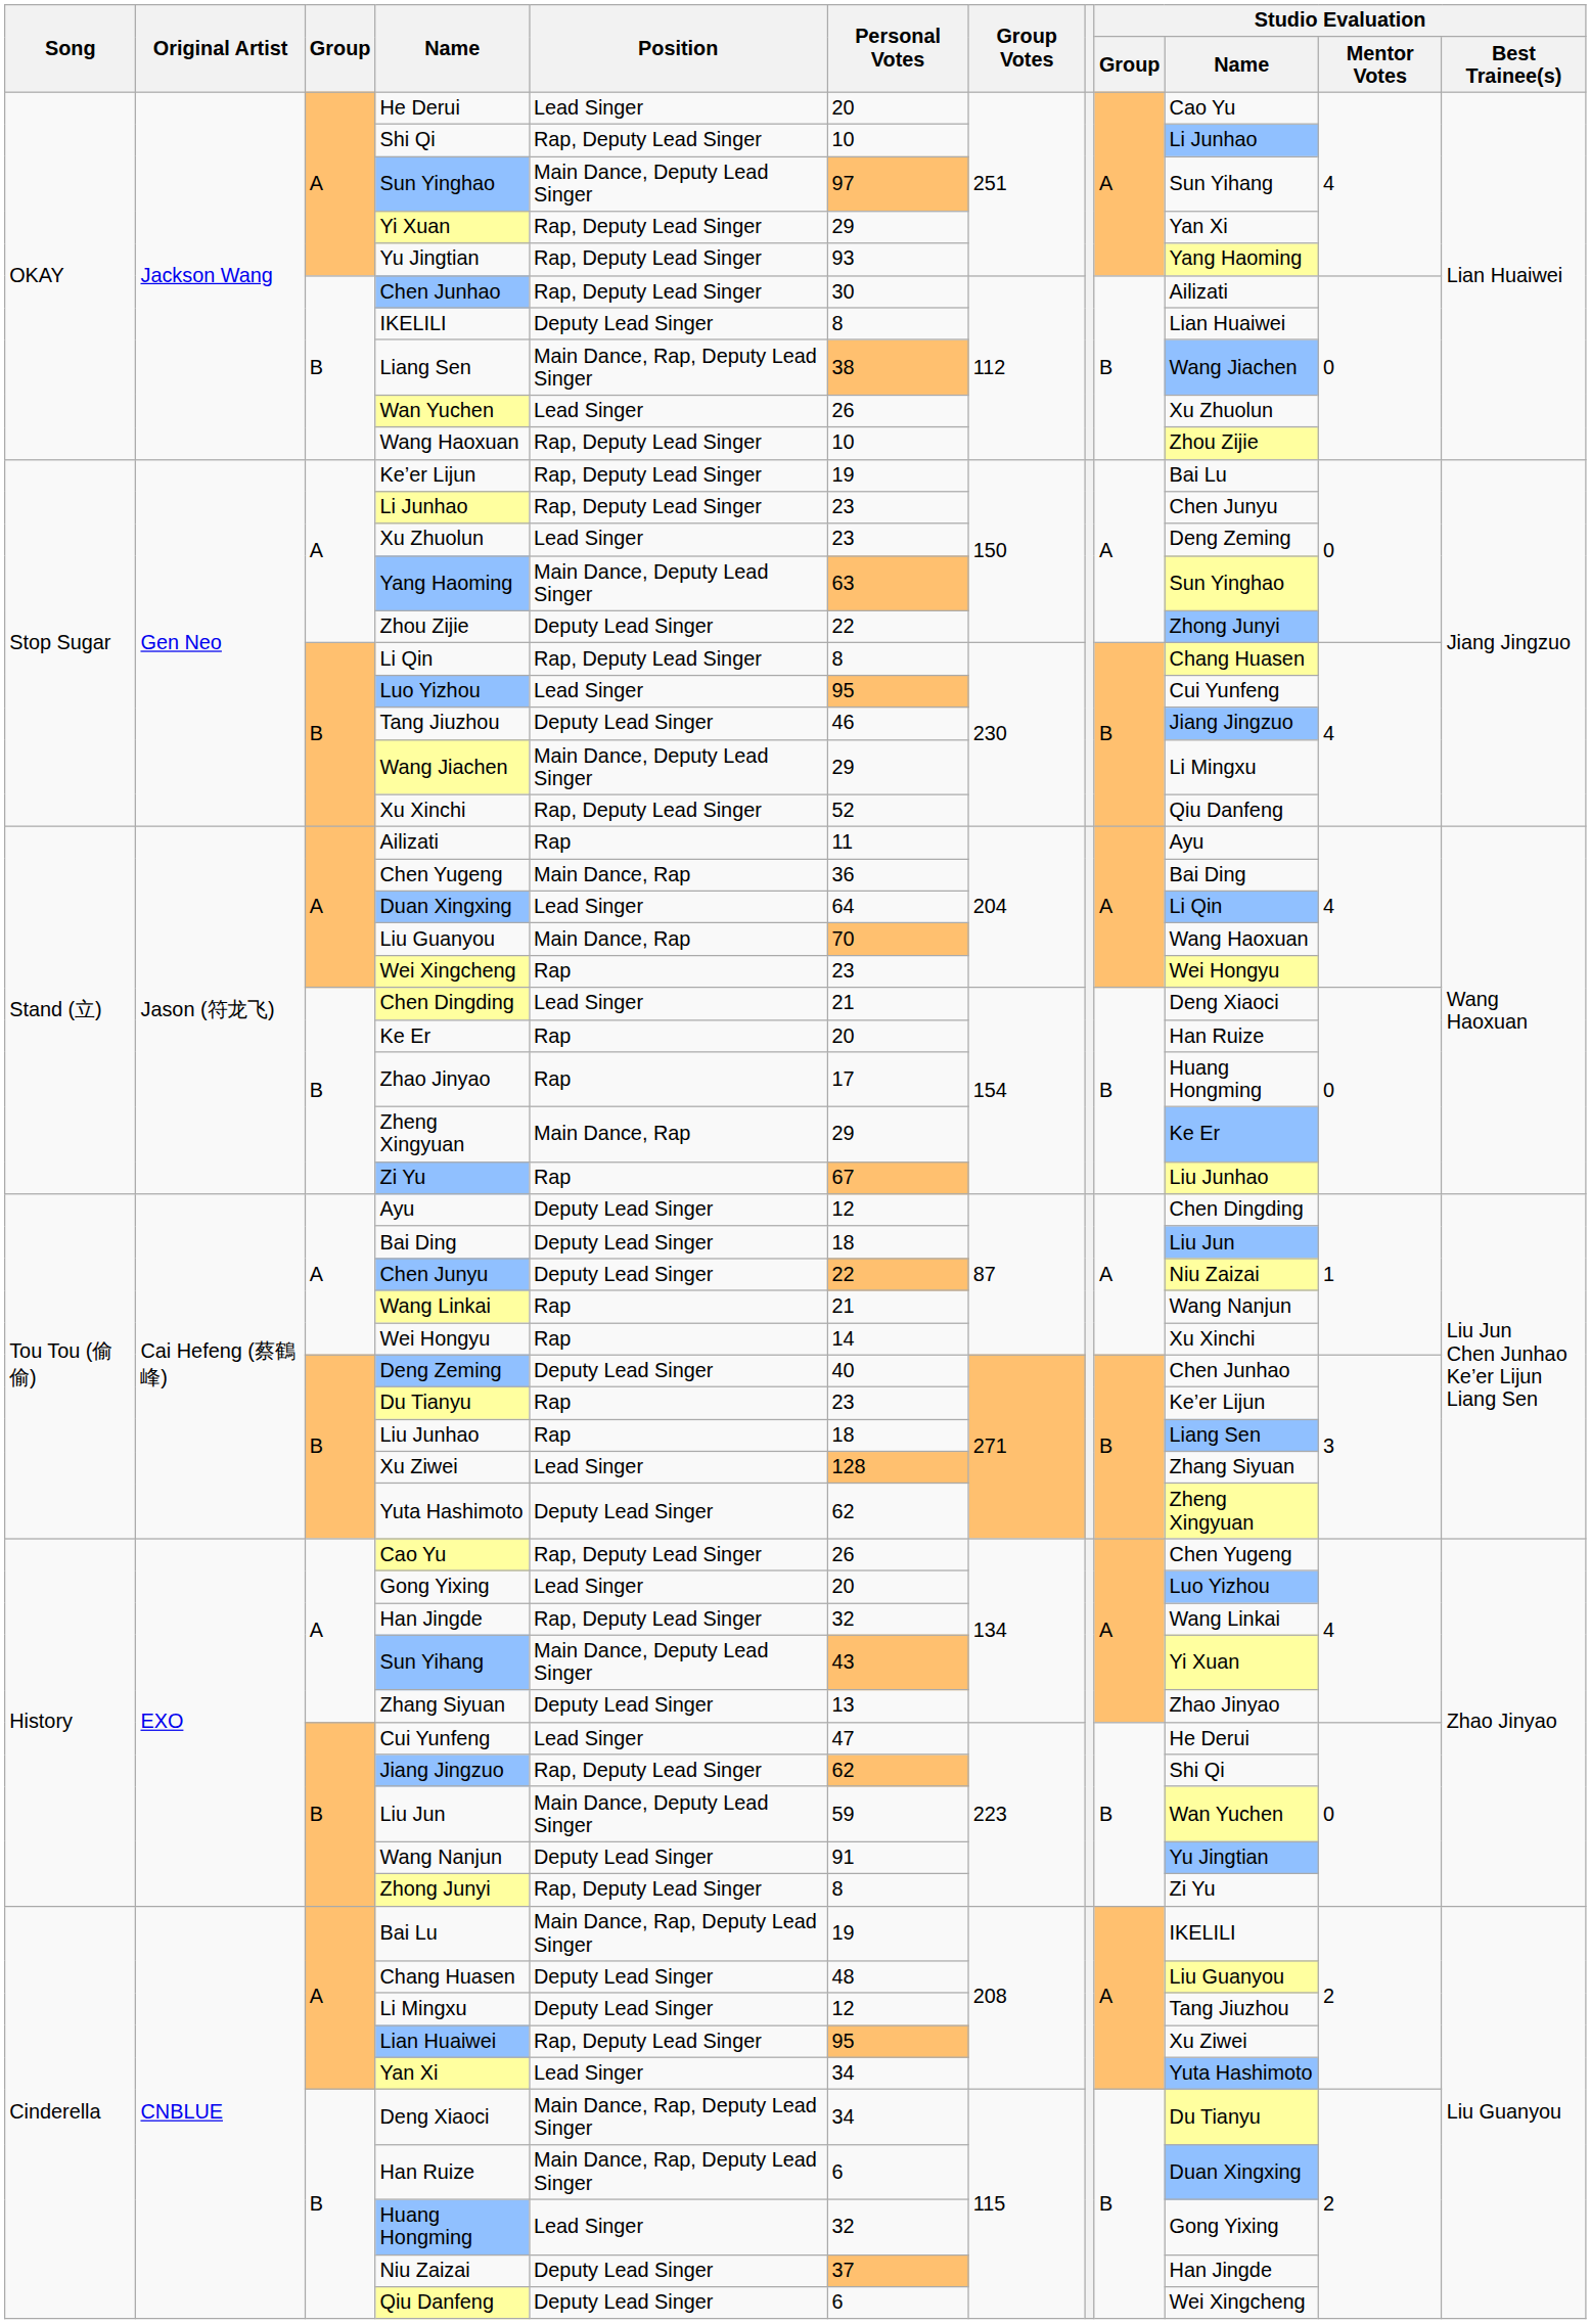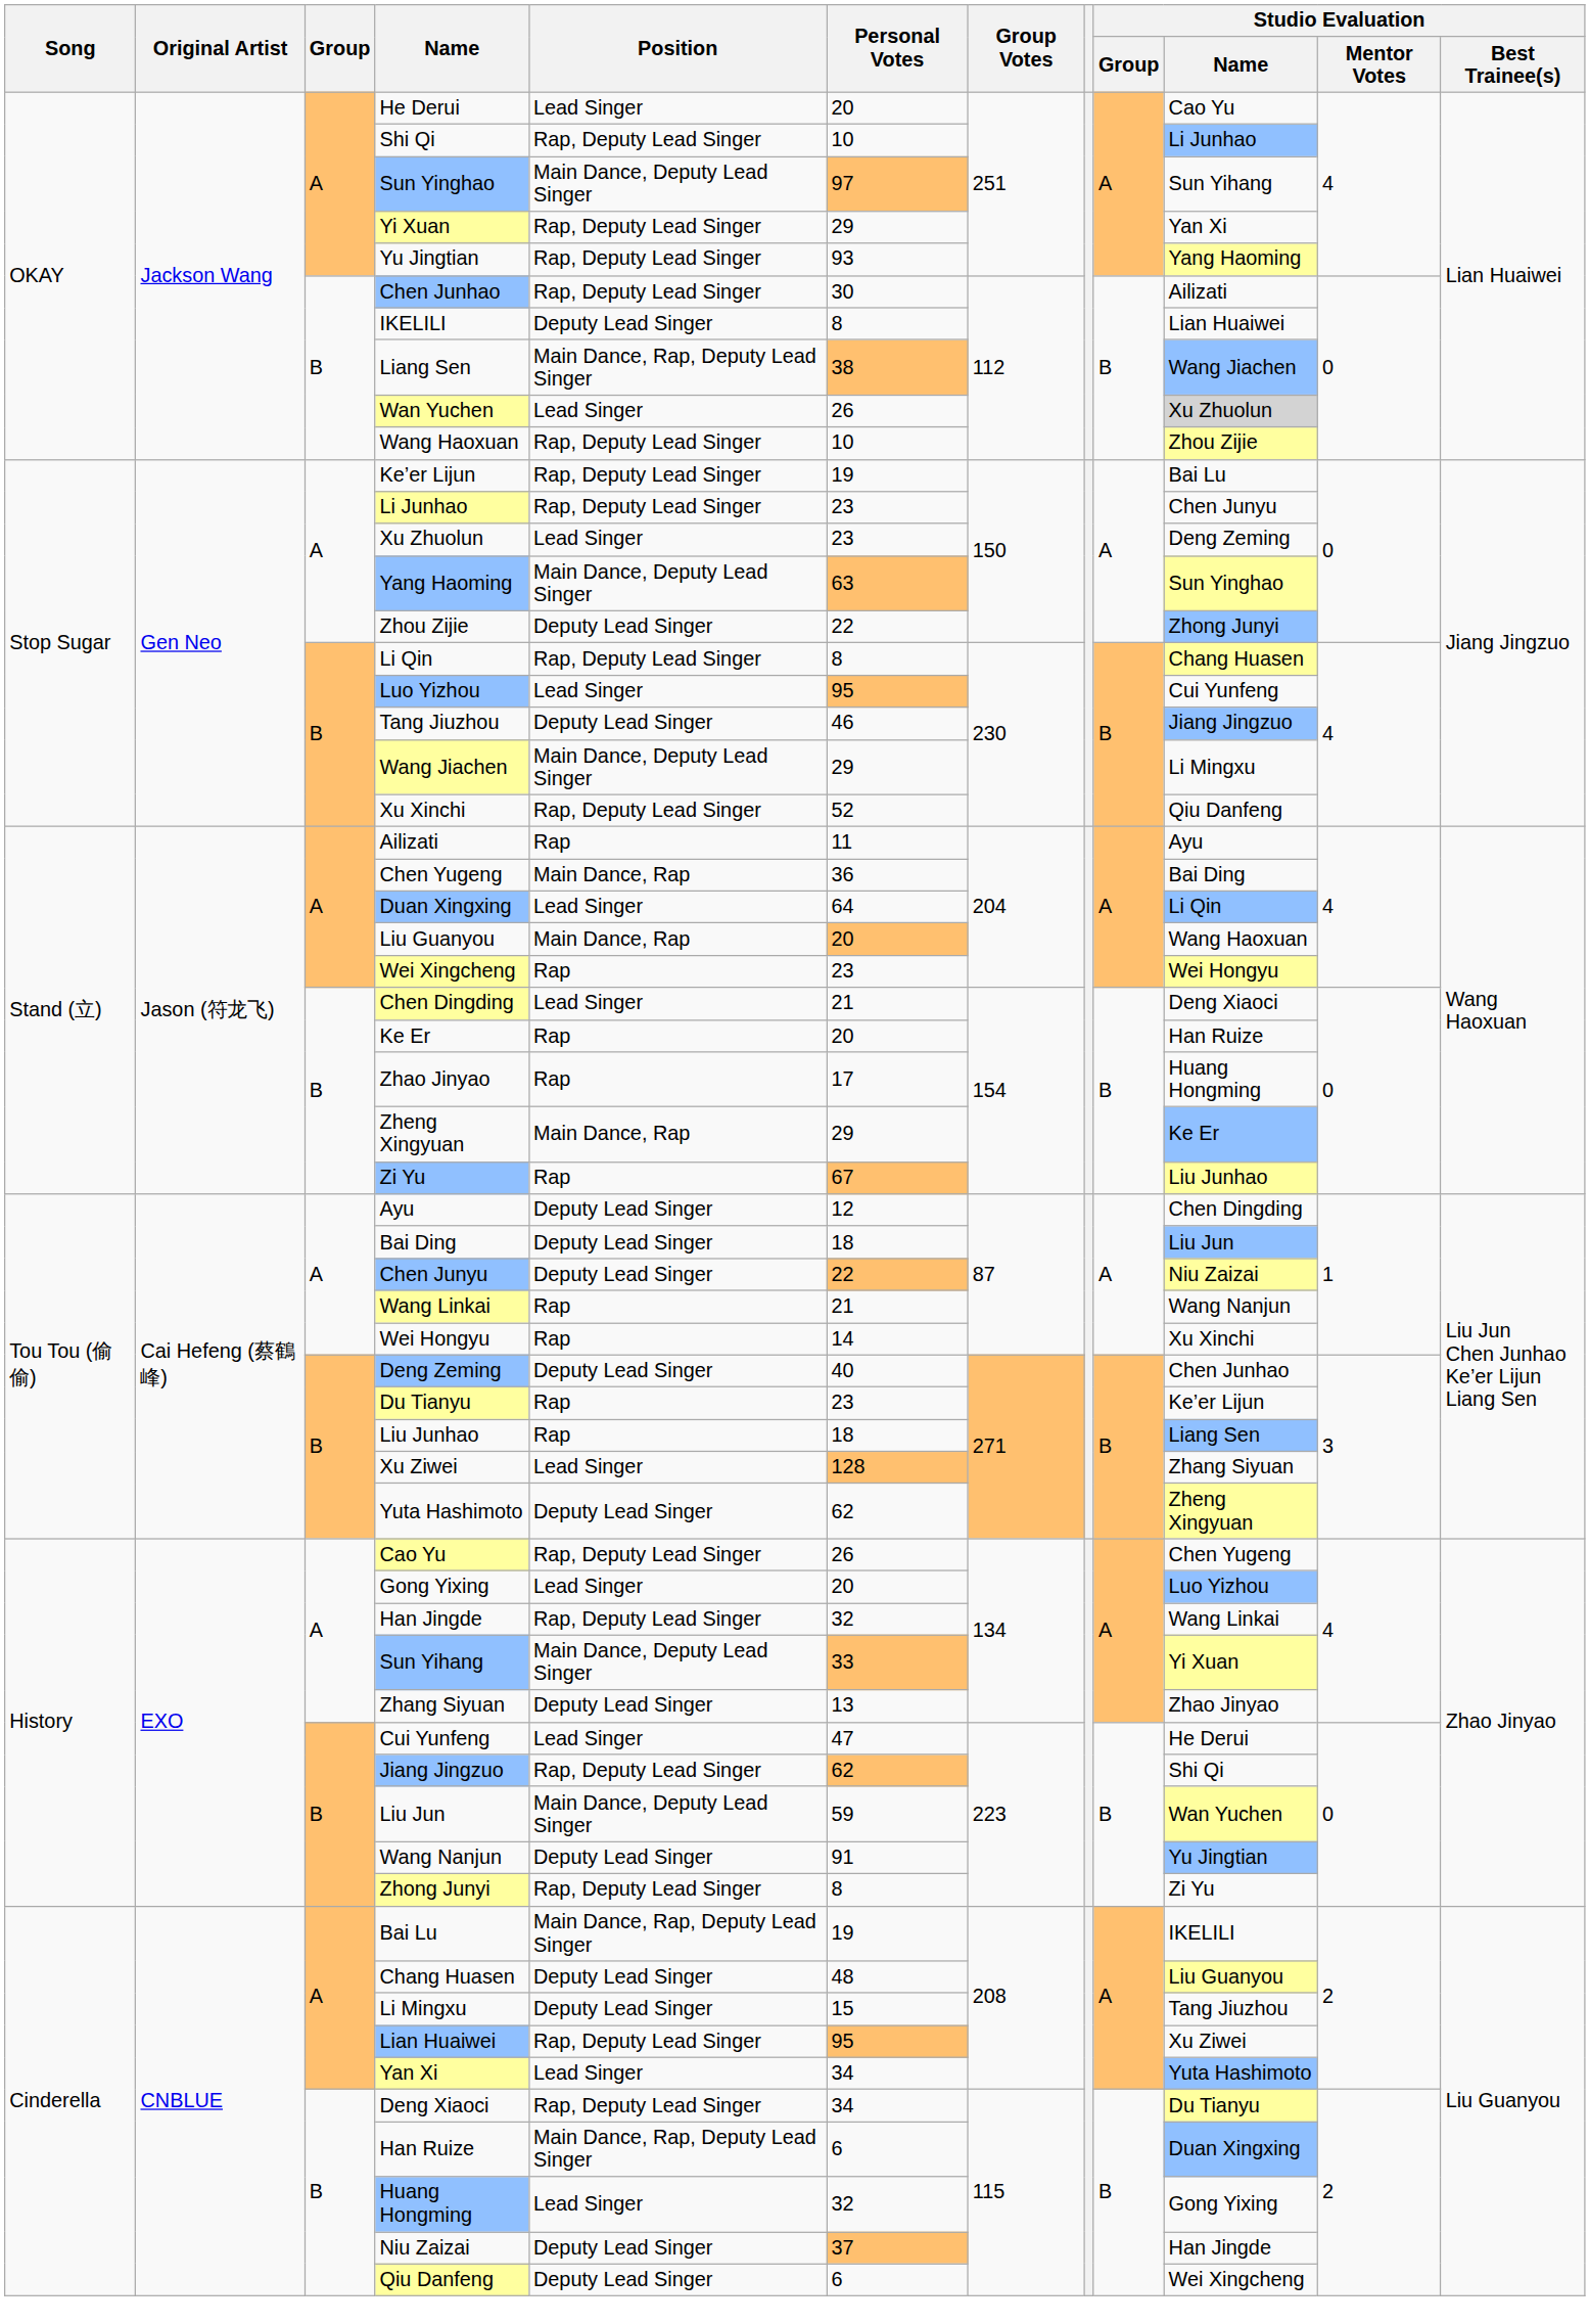row 11 | Studio Evaluation / Name: no background -> lightgrey background
row 26 | Personal Votes: 70 -> 20
row 46 | Personal Votes: 43 -> 33
row 55 | Personal Votes: 12 -> 15
row 58 | Position: Main Dance, Rap, Deputy Lead Singer -> Rap, Deputy Lead Singer
